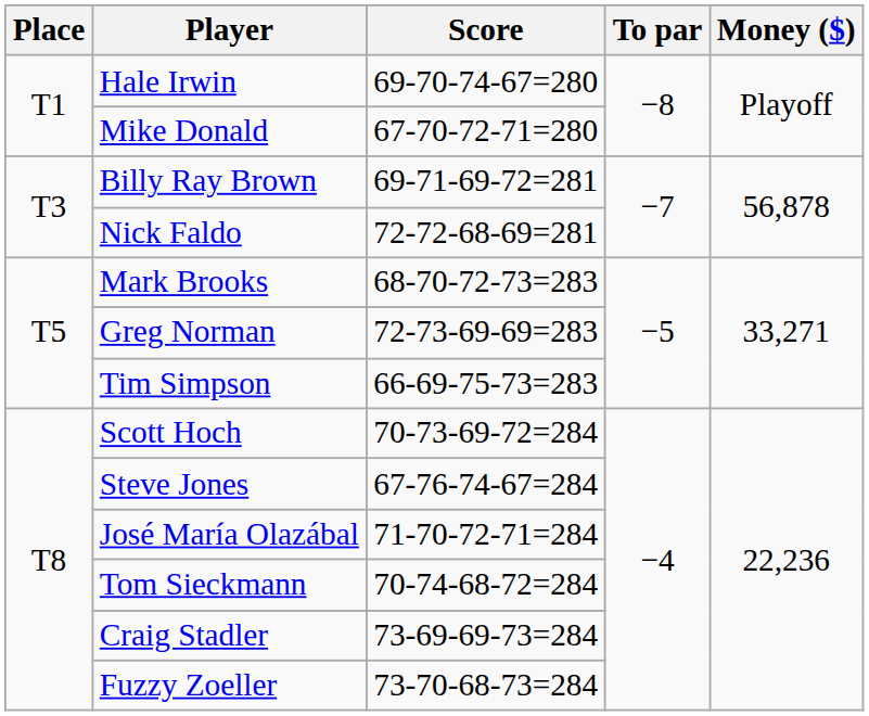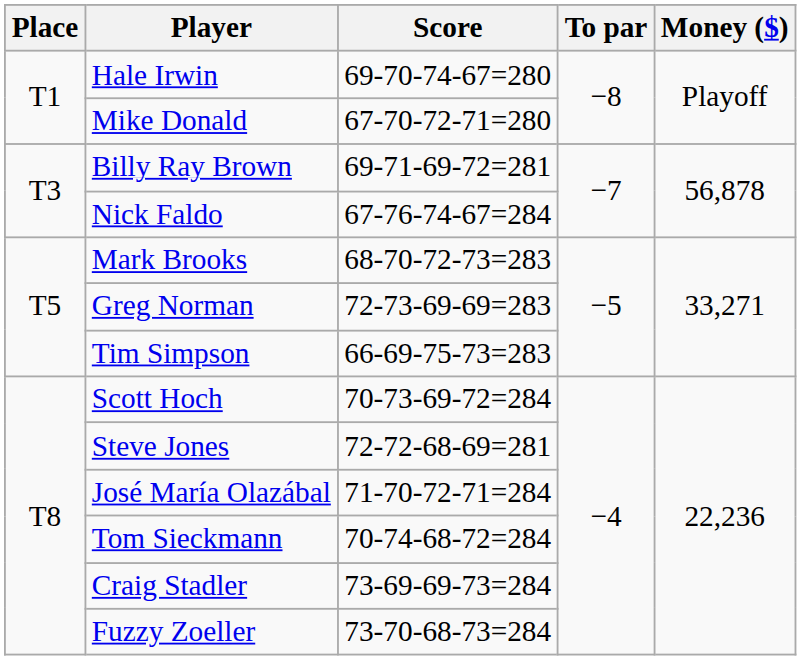Nick Faldo | Score: 72-72-68-69=281 -> 67-76-74-67=284
Steve Jones | Score: 67-76-74-67=284 -> 72-72-68-69=281
